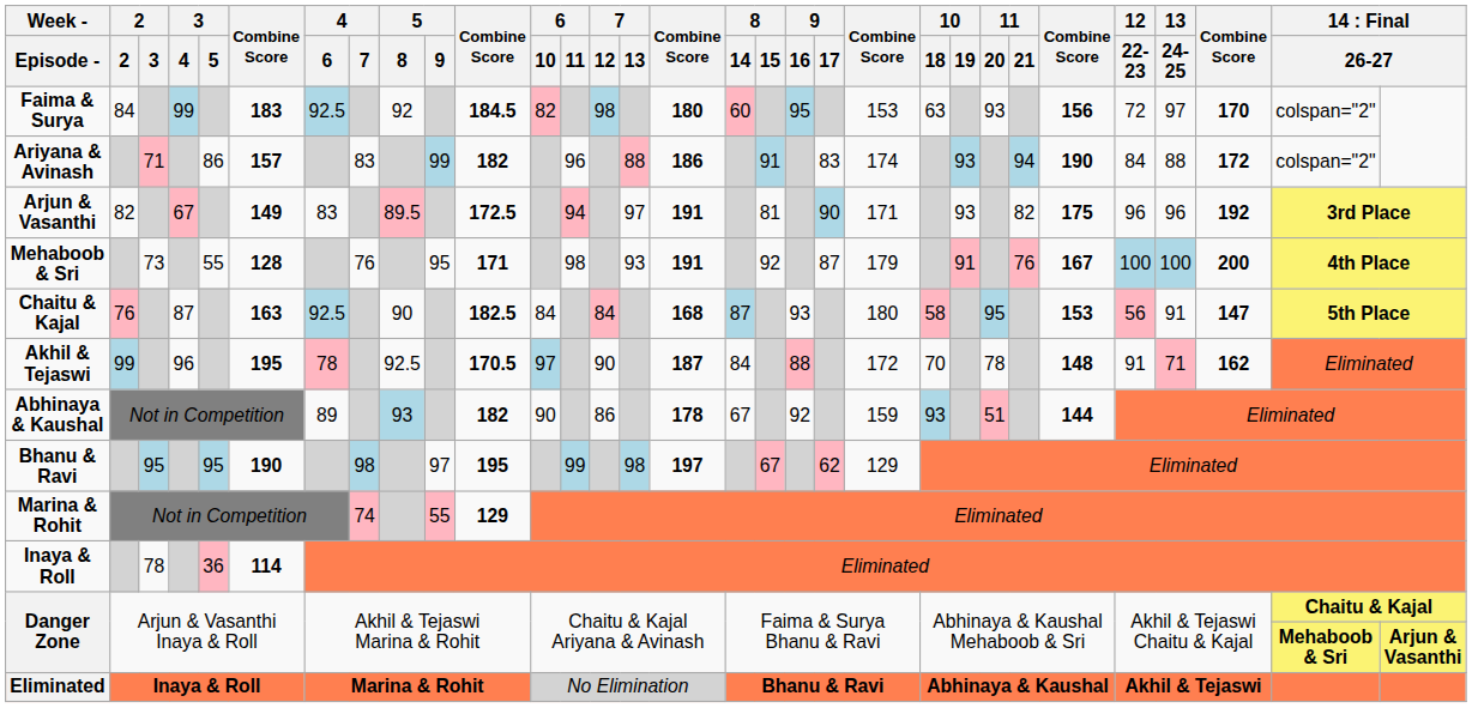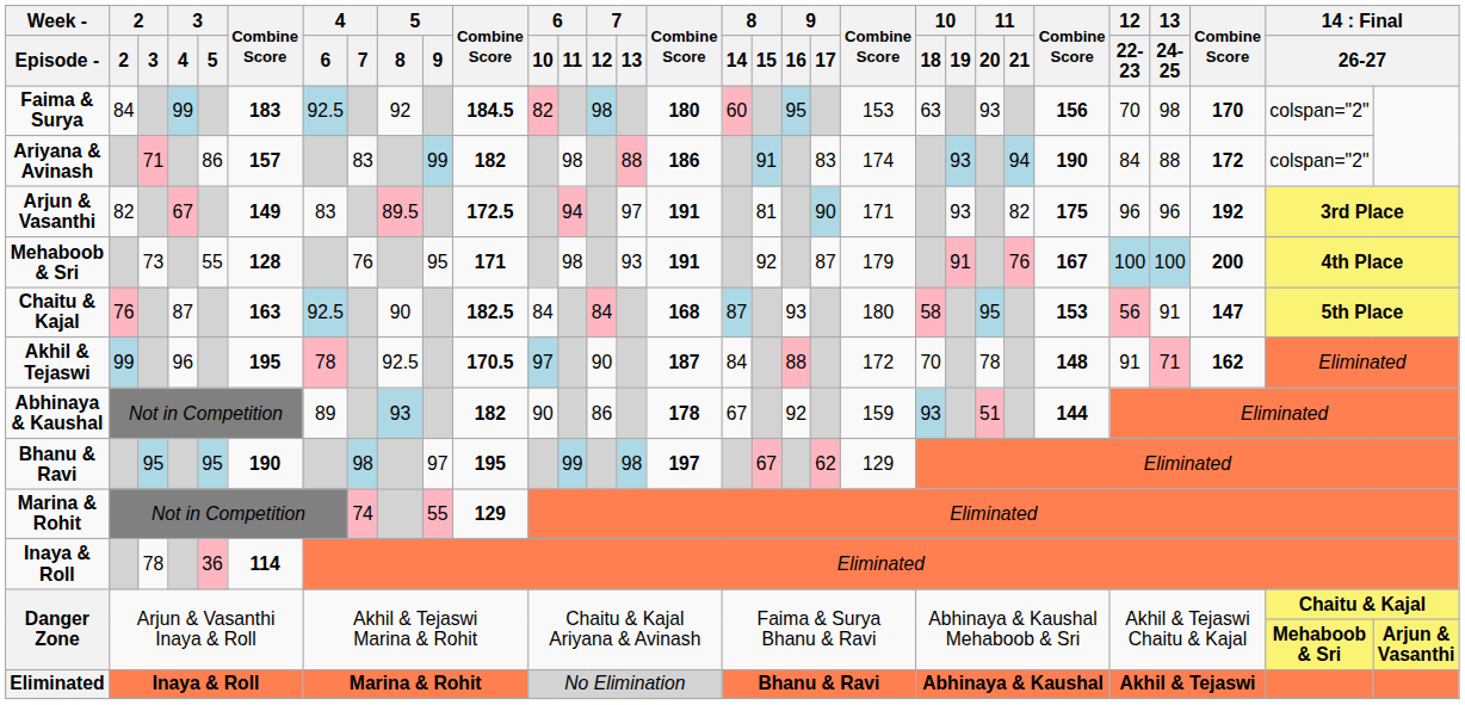Faima & Surya | 12 / 22-23: 72 -> 70
Faima & Surya | 13 / 24-25: 97 -> 98
Ariyana & Avinash | 6 / 11: 96 -> 98
